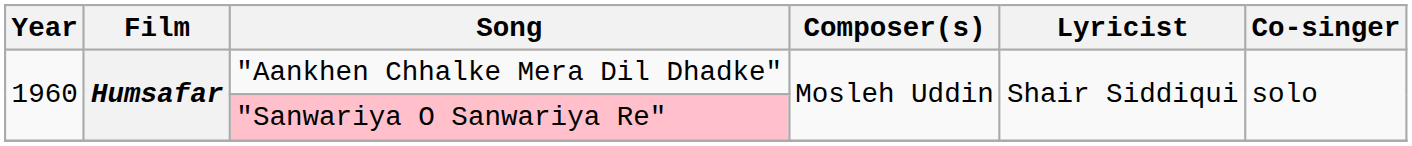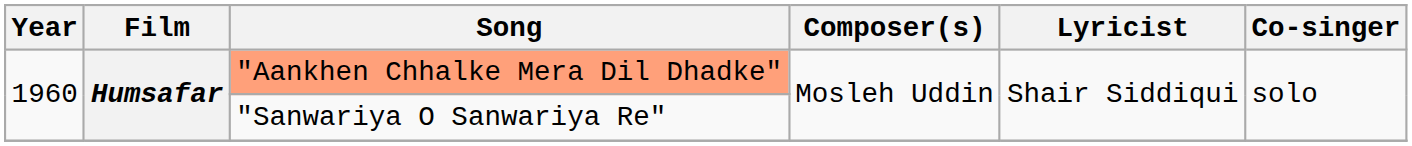"Aankhen Chhalke Mera Dil Dhadke" | Song: no background -> lightsalmon background
"Sanwariya O Sanwariya Re" | Song: pink background -> no background
